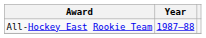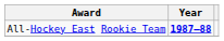row 2 | Year: normal -> bold
